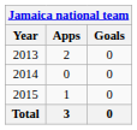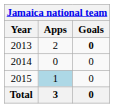2013 | Goals: normal -> bold
2015 | Apps: no background -> lightblue background
